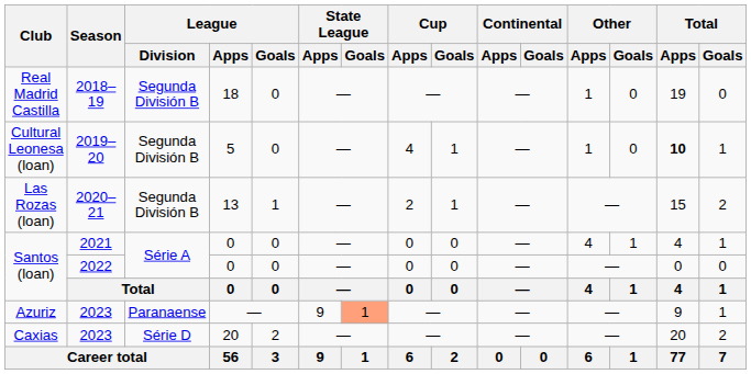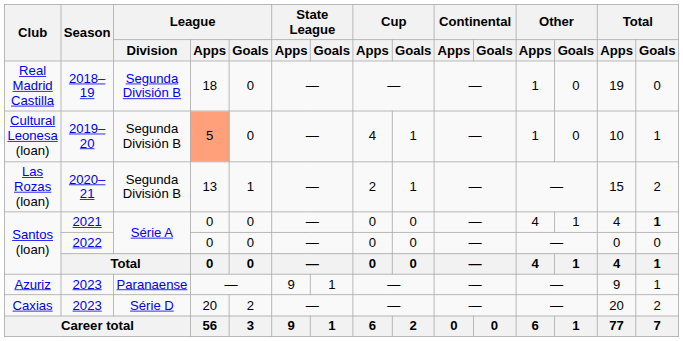Cultural Leonesa (loan) | League / Apps: no background -> lightsalmon background
Cultural Leonesa (loan) | Total / Apps: bold -> normal
Santos (loan) / 2021 | Total / Goals: normal -> bold
Azuriz | State League / Goals: lightsalmon background -> no background
